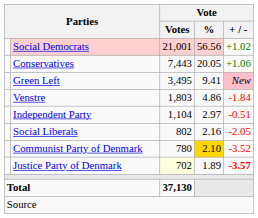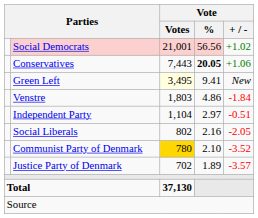Conservatives | Vote / %: normal -> bold
Green Left | Vote / Votes: no background -> lightyellow background
Green Left | Vote / + / -: pink background -> no background
Communist Party of Denmark | Vote / Votes: no background -> gold background
Communist Party of Denmark | Vote / %: gold background -> no background
Justice Party of Denmark | Vote / Votes: lightyellow background -> no background
Justice Party of Denmark | Vote / + / -: bold -> normal
